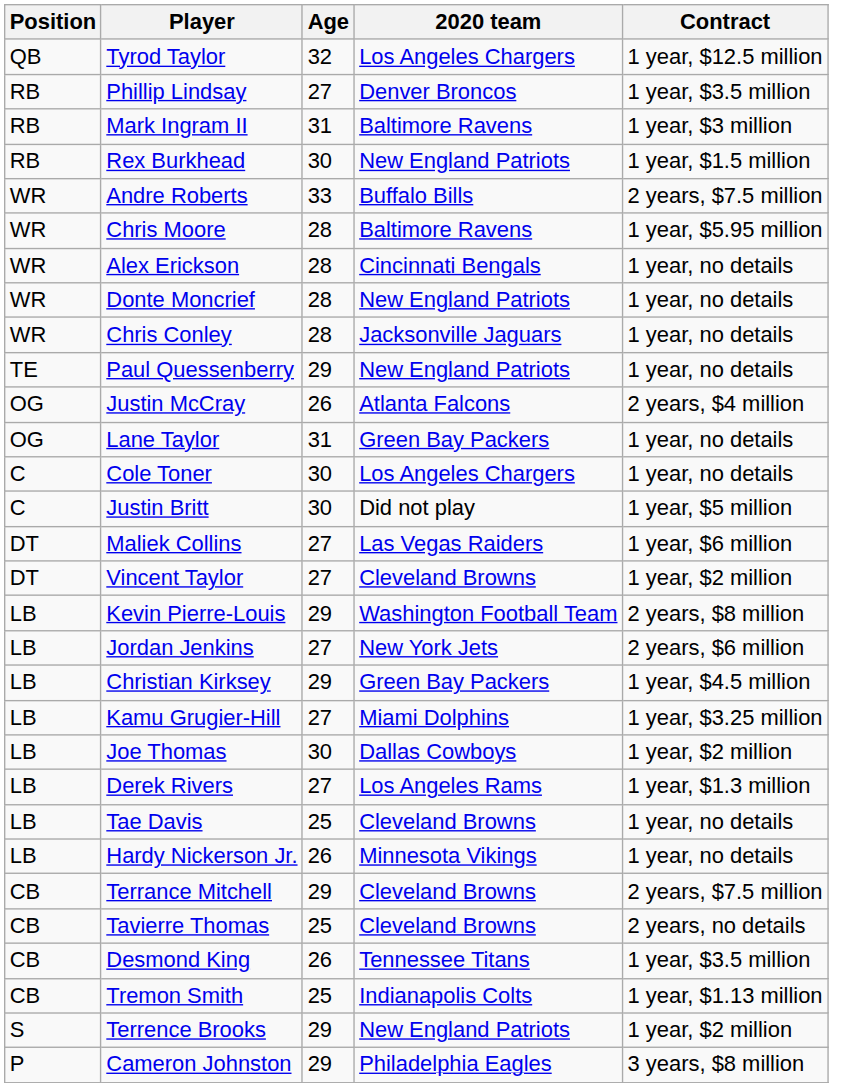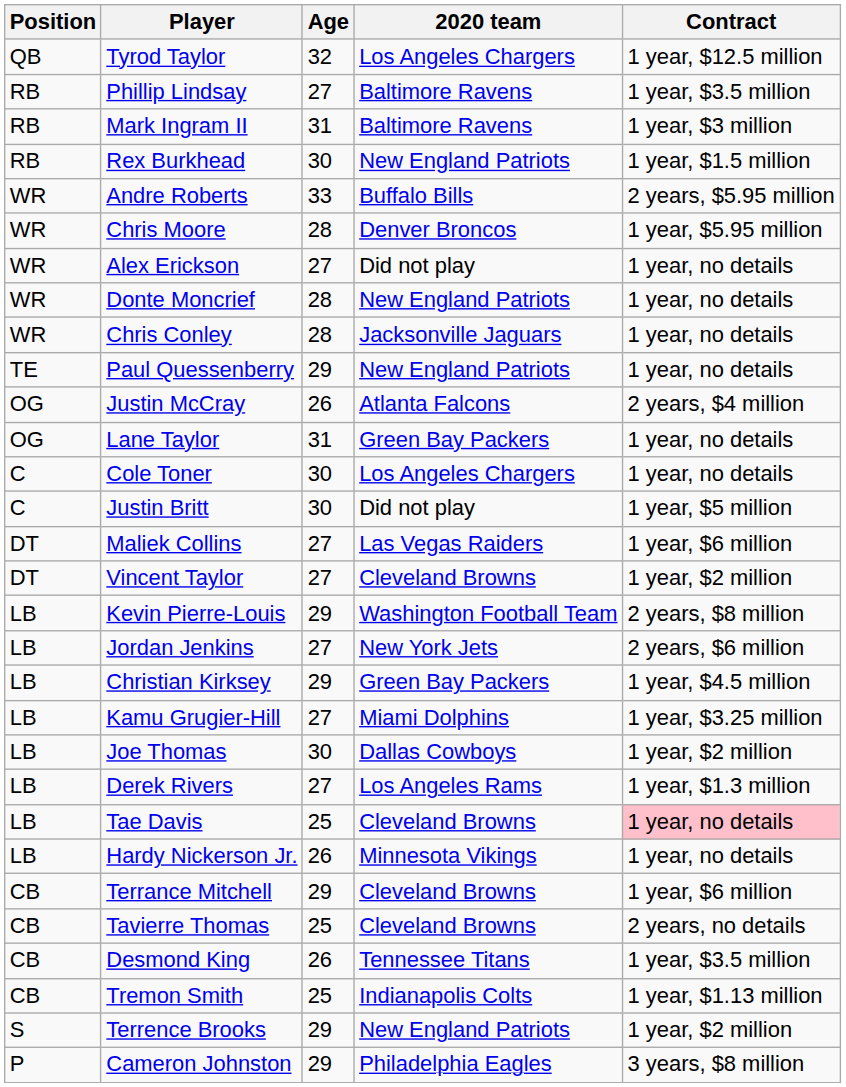Phillip Lindsay | 2020 team: Denver Broncos -> Baltimore Ravens
Andre Roberts | Contract: 2 years, $7.5 million -> 2 years, $5.95 million
Chris Moore | 2020 team: Baltimore Ravens -> Denver Broncos
Alex Erickson | Age: 28 -> 27
Alex Erickson | 2020 team: Cincinnati Bengals -> Did not play
Tae Davis | Contract: no background -> pink background
Terrance Mitchell | Contract: 2 years, $7.5 million -> 1 year, $6 million
